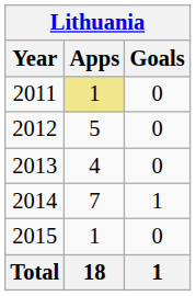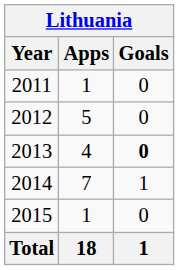2011 | Apps: khaki background -> no background
2013 | Goals: normal -> bold
